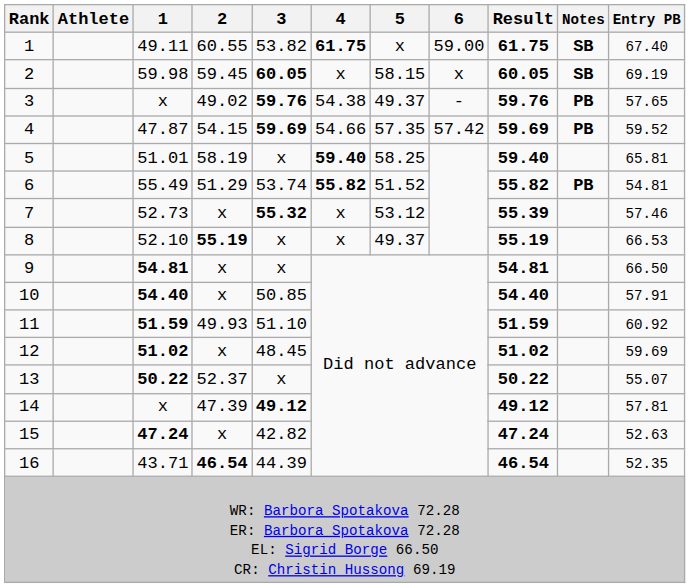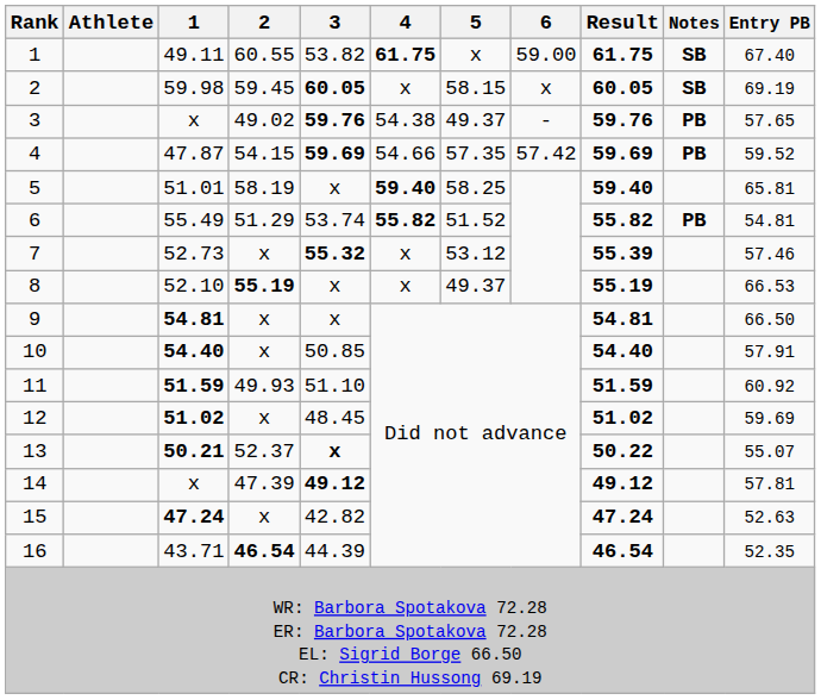13 | 1: 50.22 -> 50.21
13 | 3: normal -> bold
